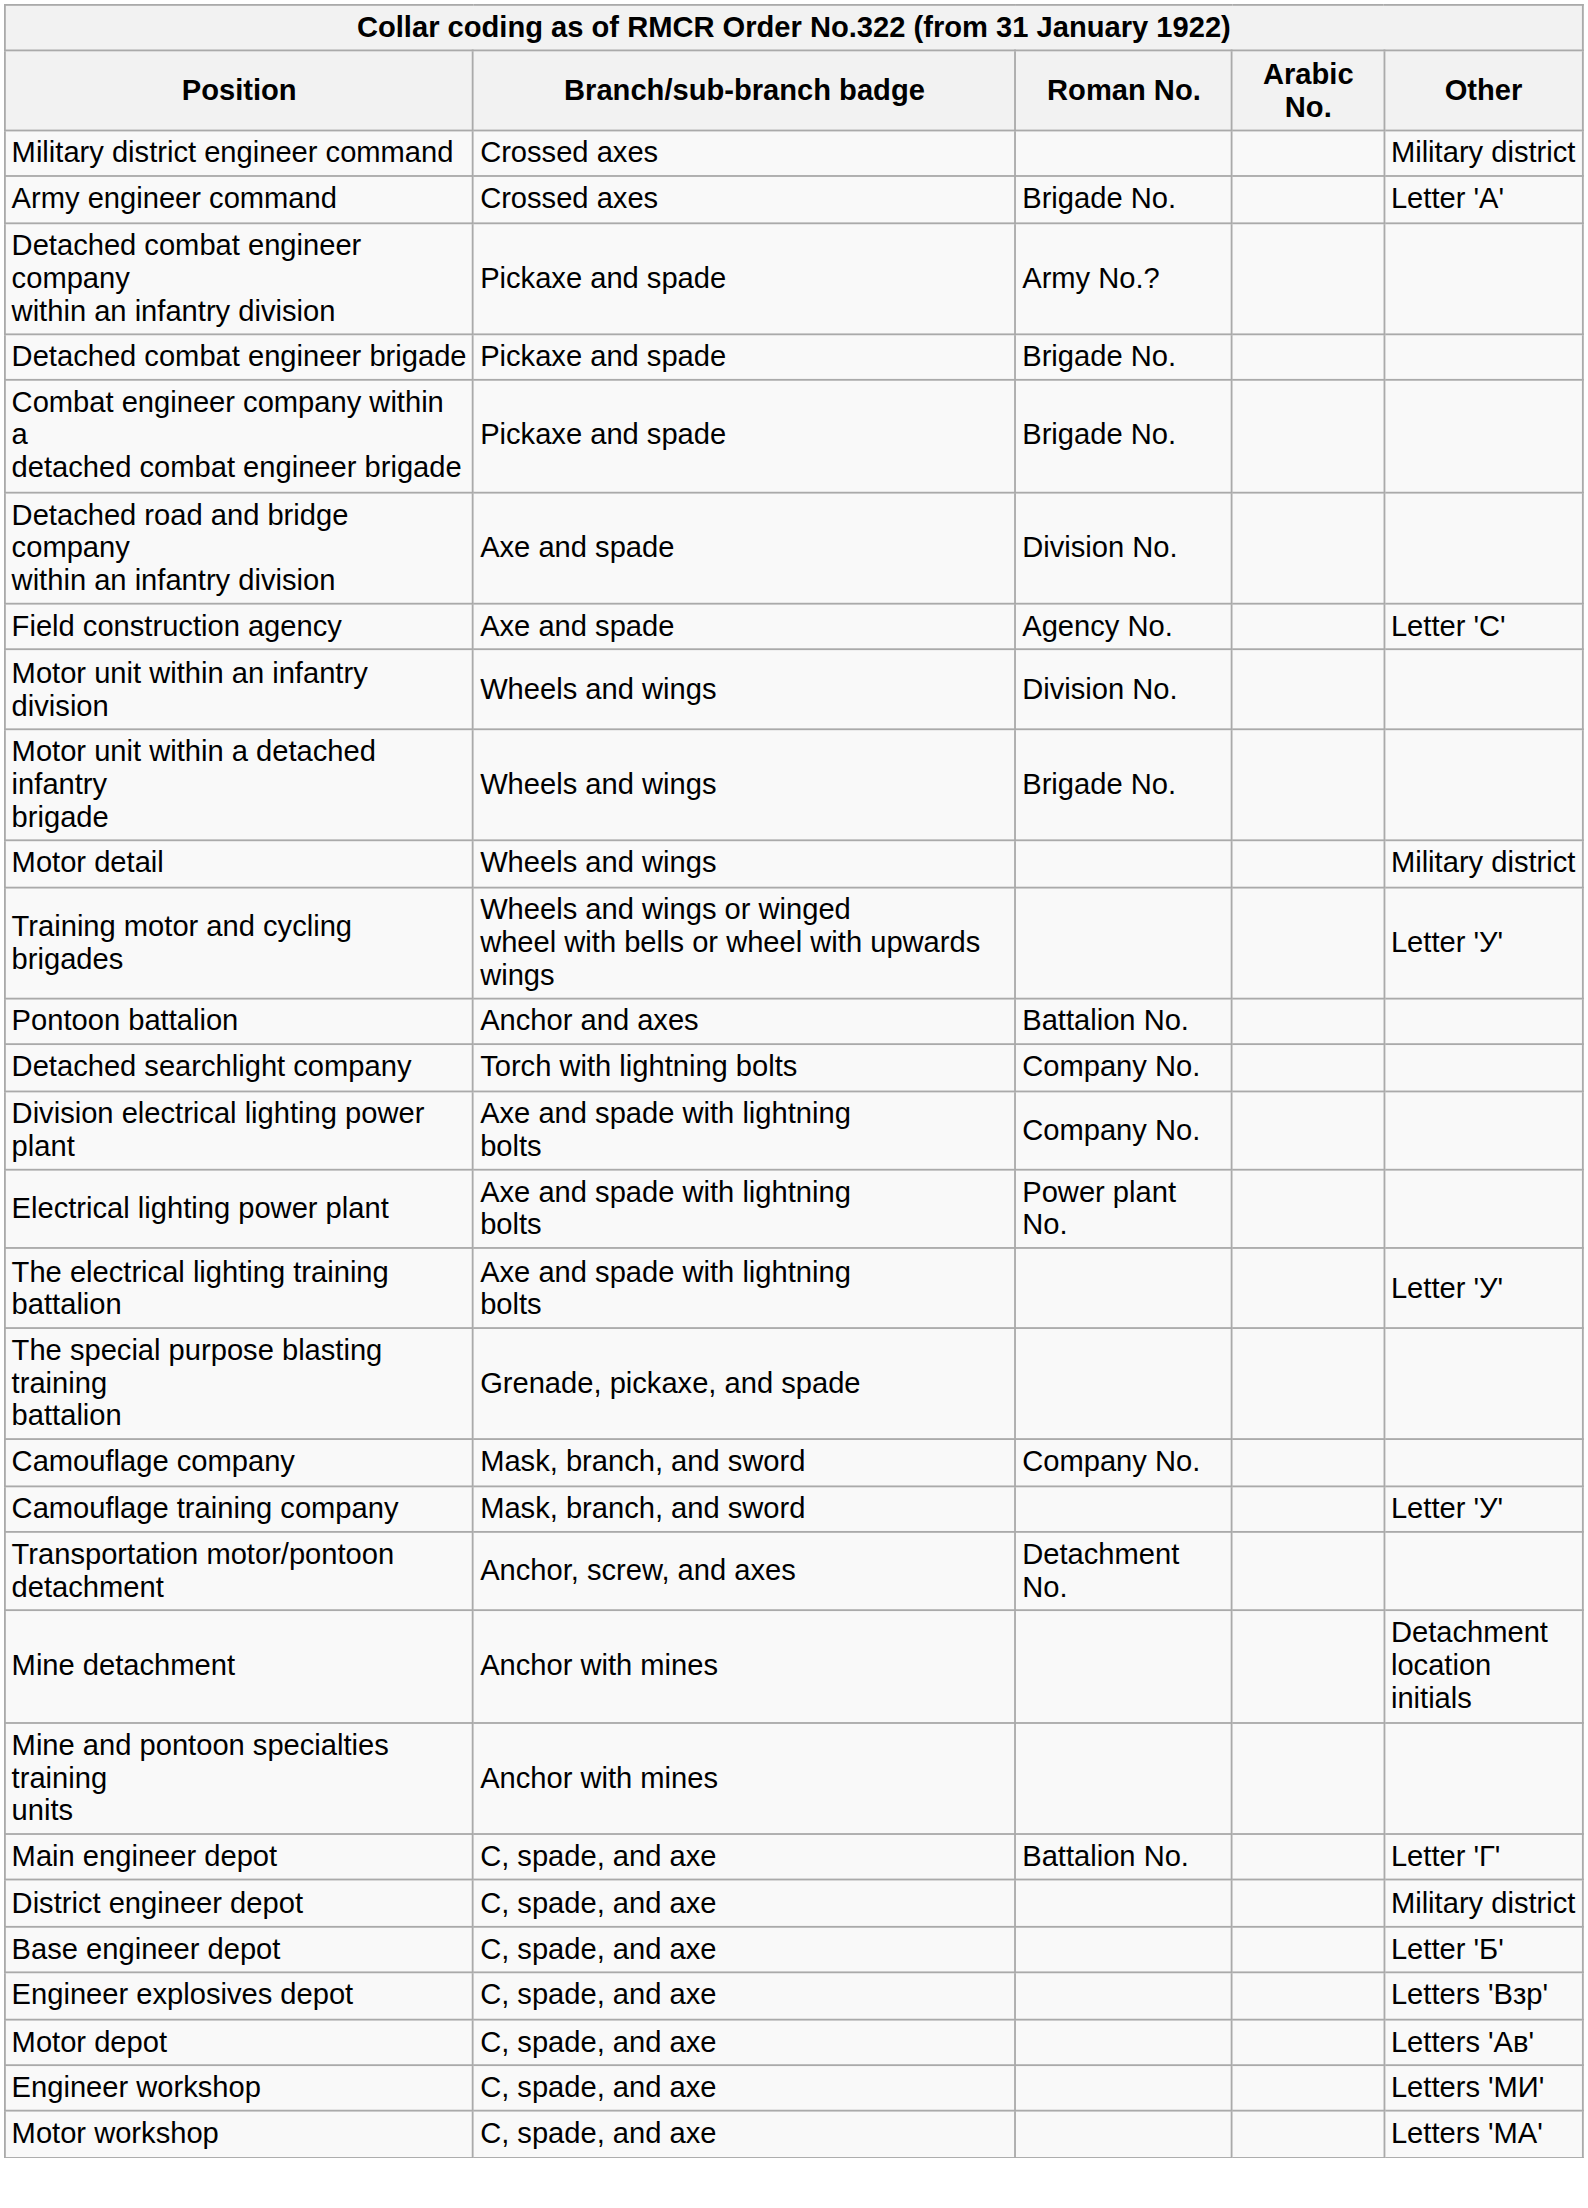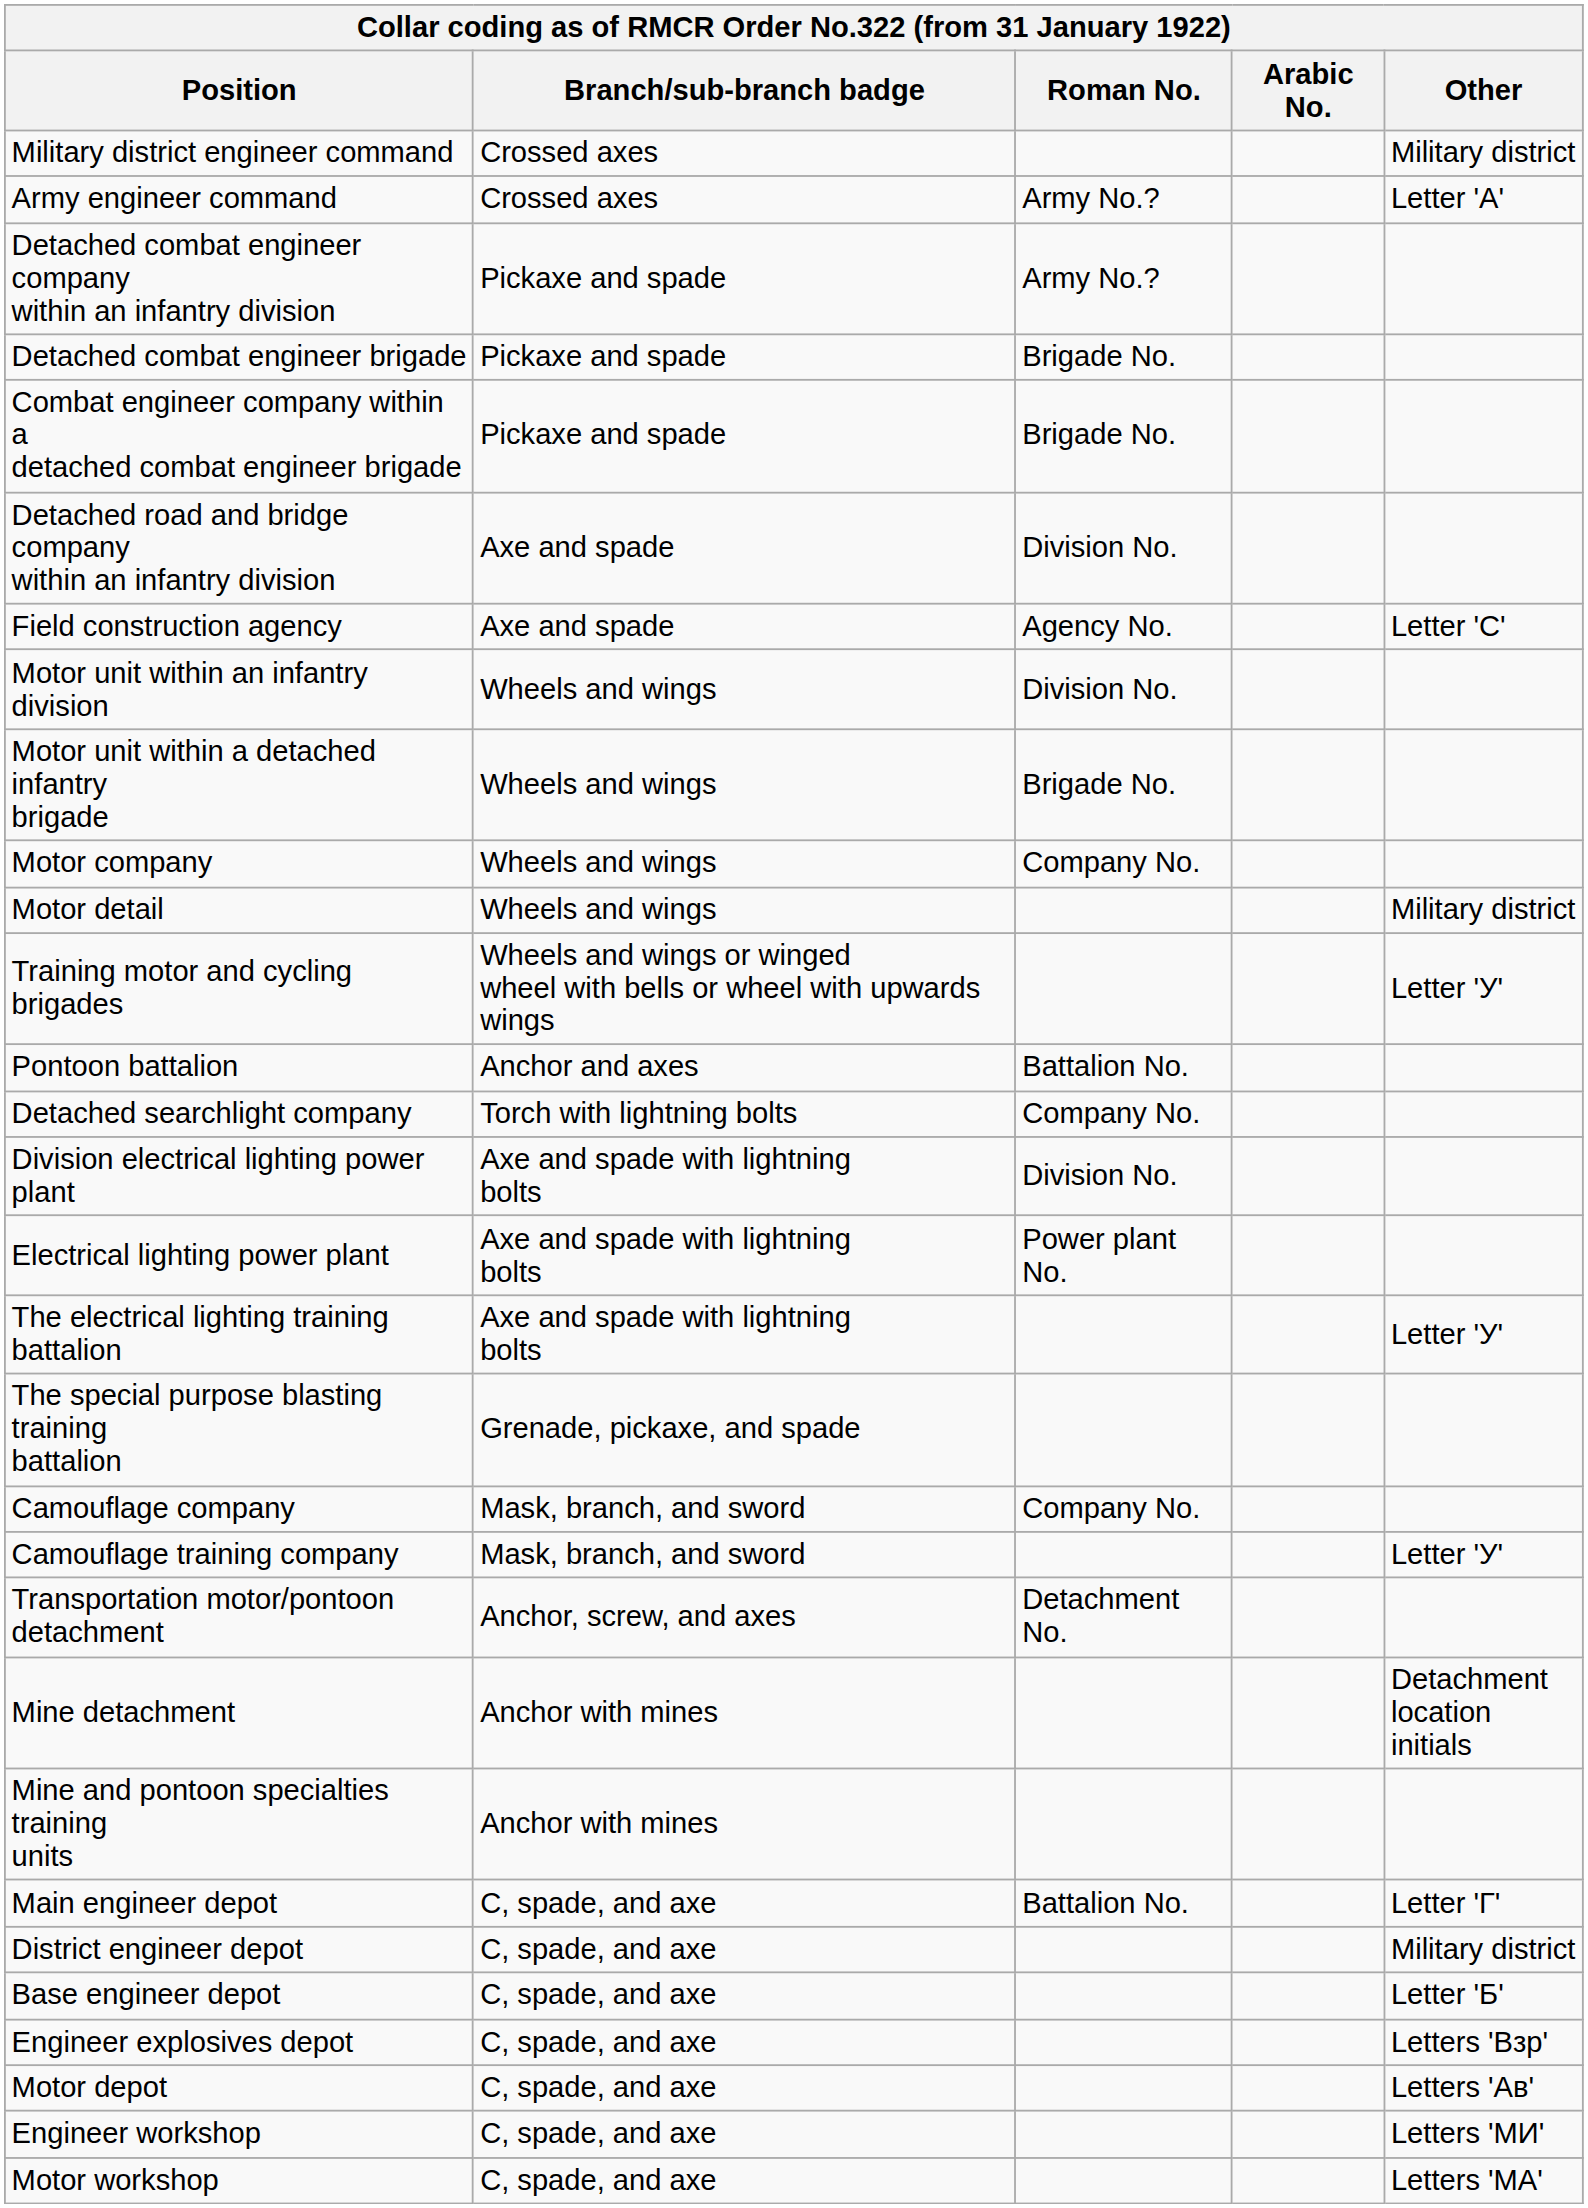Army engineer command | Roman No.: Brigade No. -> Army No.?
+ row: Motor company | Wheels and wings | Company No.
Division electrical lighting power plant | Roman No.: Company No. -> Division No.
